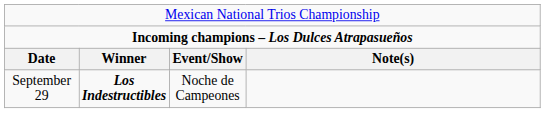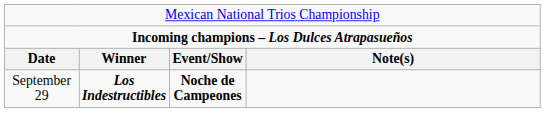September 29 | column 3: normal -> bold
